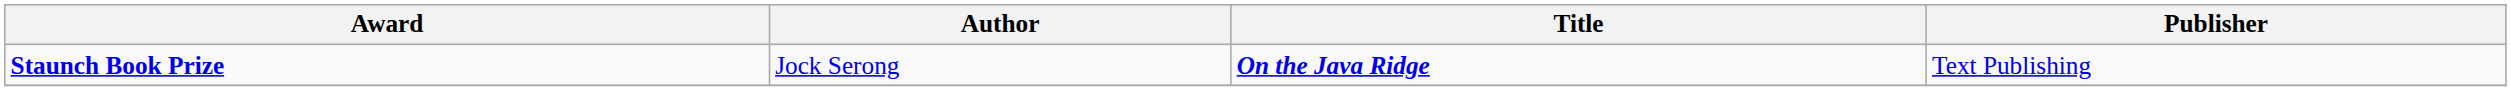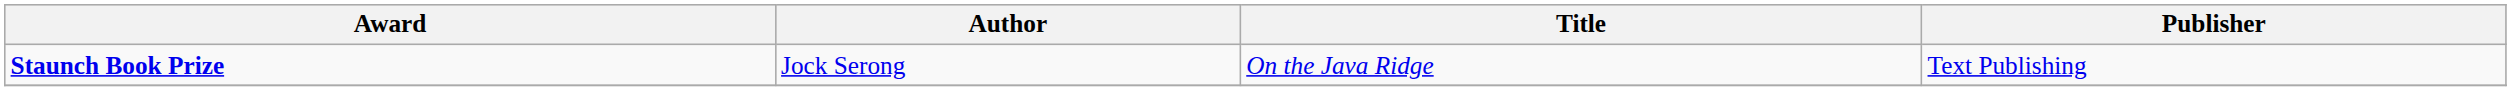Staunch Book Prize | Title: bold -> normal
